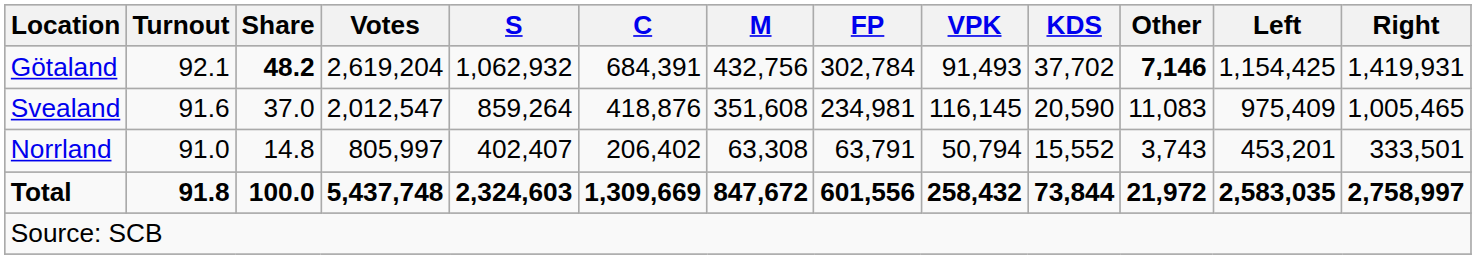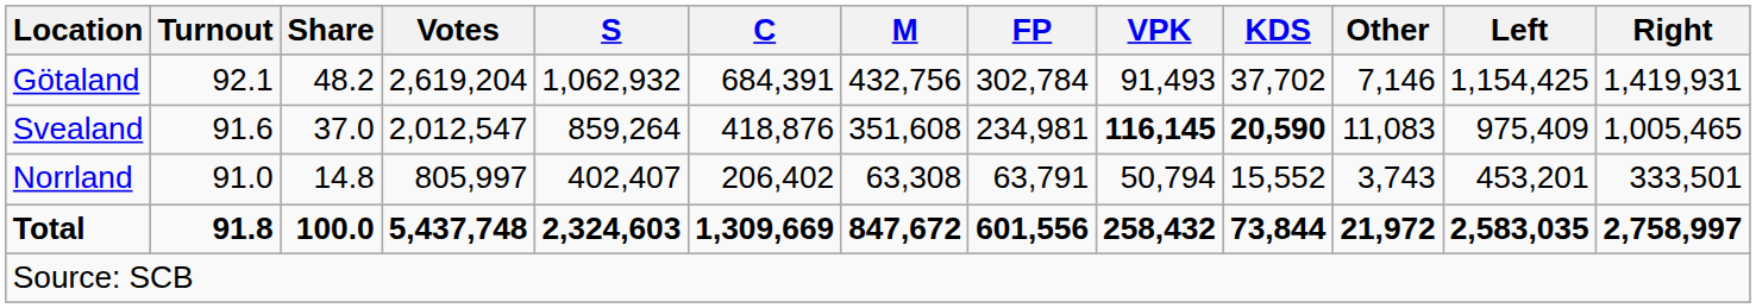Götaland | Share: bold -> normal
Götaland | Other: bold -> normal
Svealand | VPK: normal -> bold
Svealand | KDS: normal -> bold
